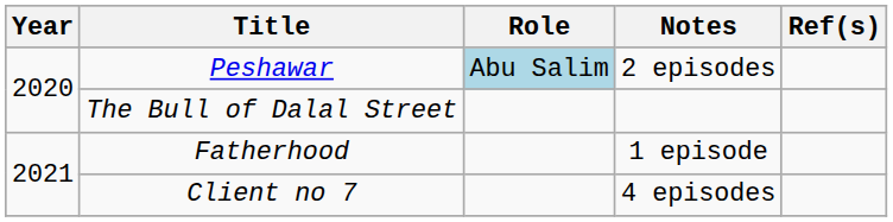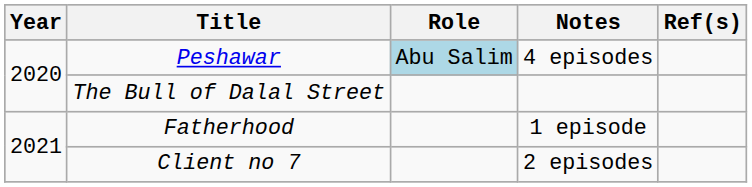Peshawar | Notes: 2 episodes -> 4 episodes
Client no 7 | Notes: 4 episodes -> 2 episodes
